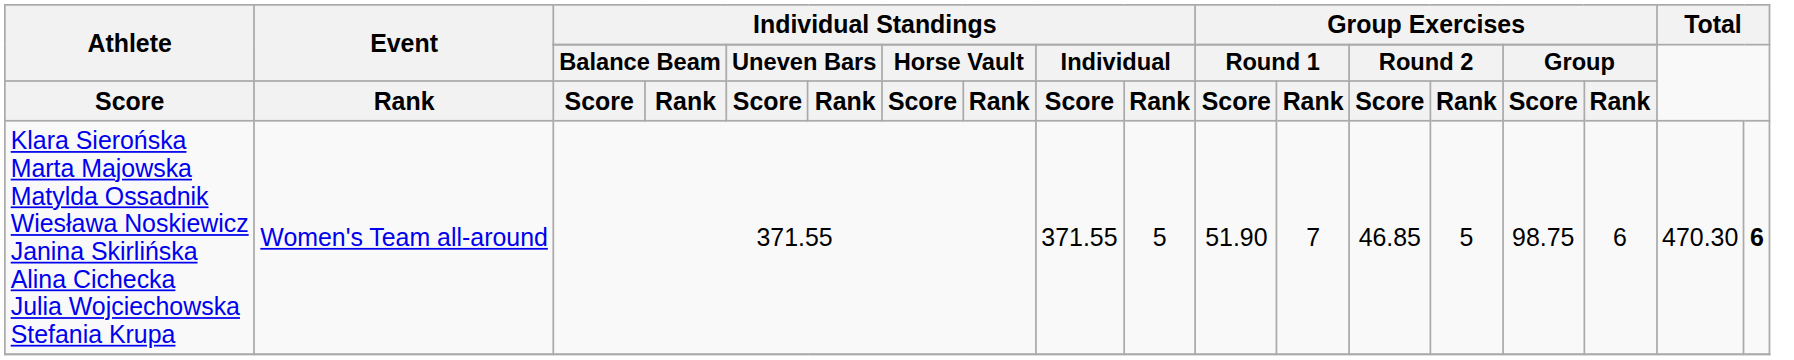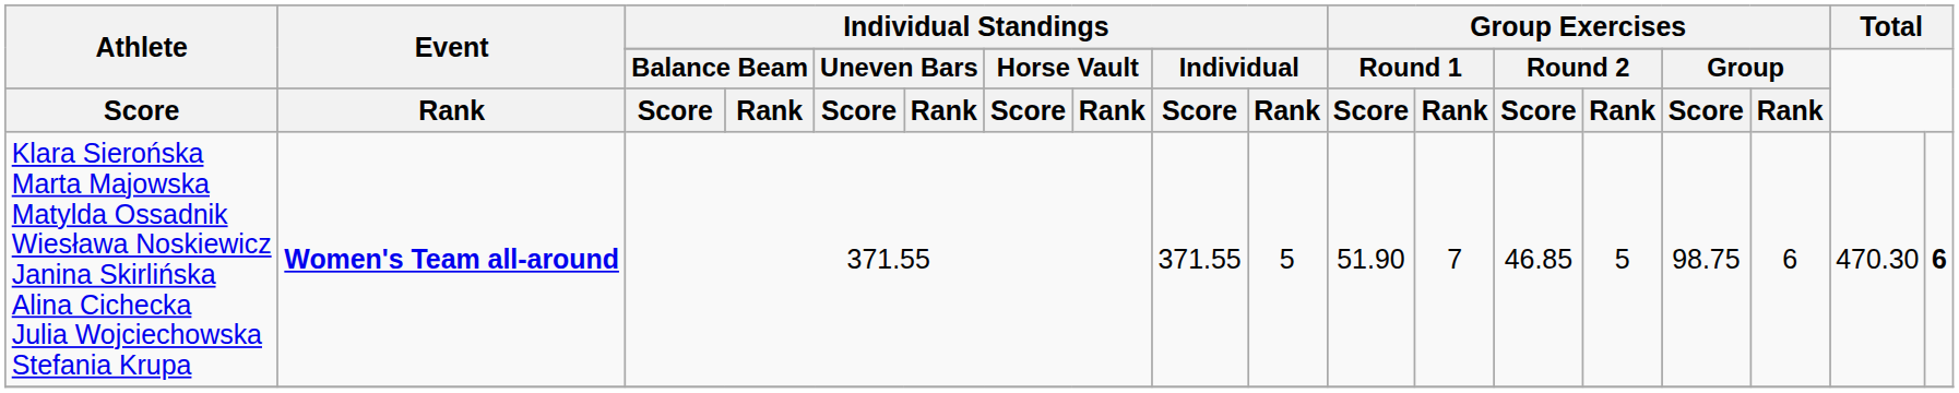row 4 | Event: normal -> bold
